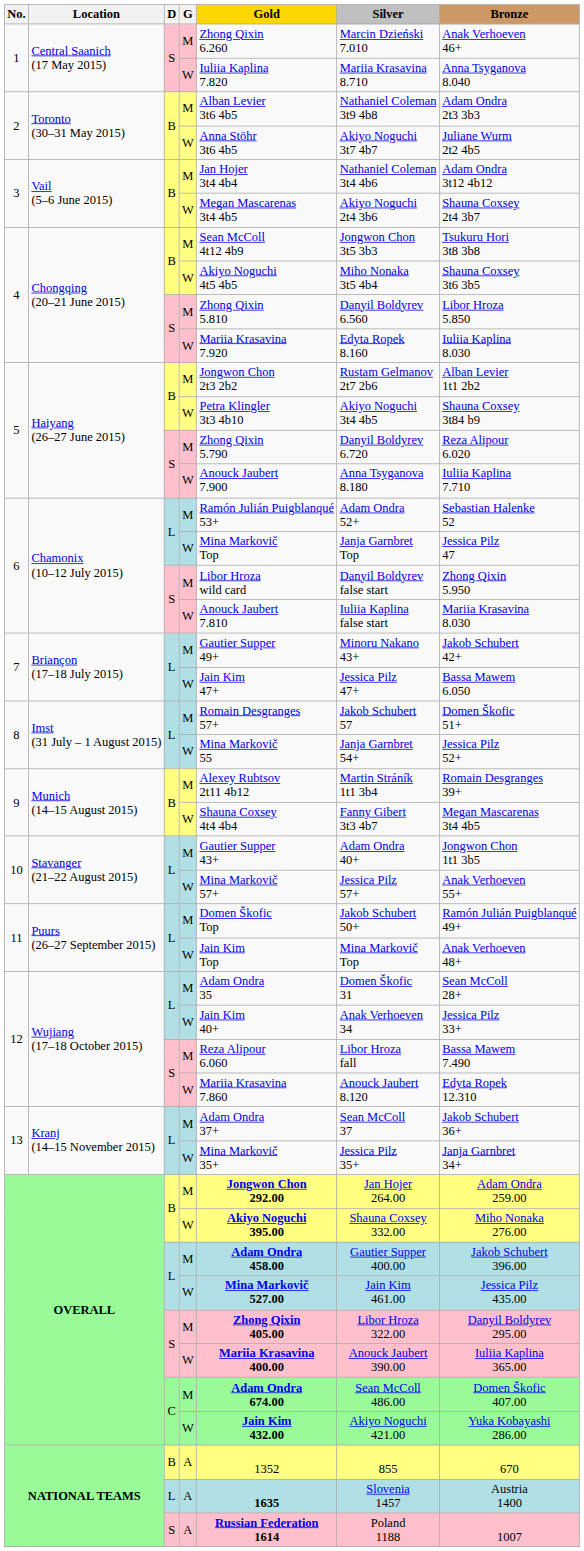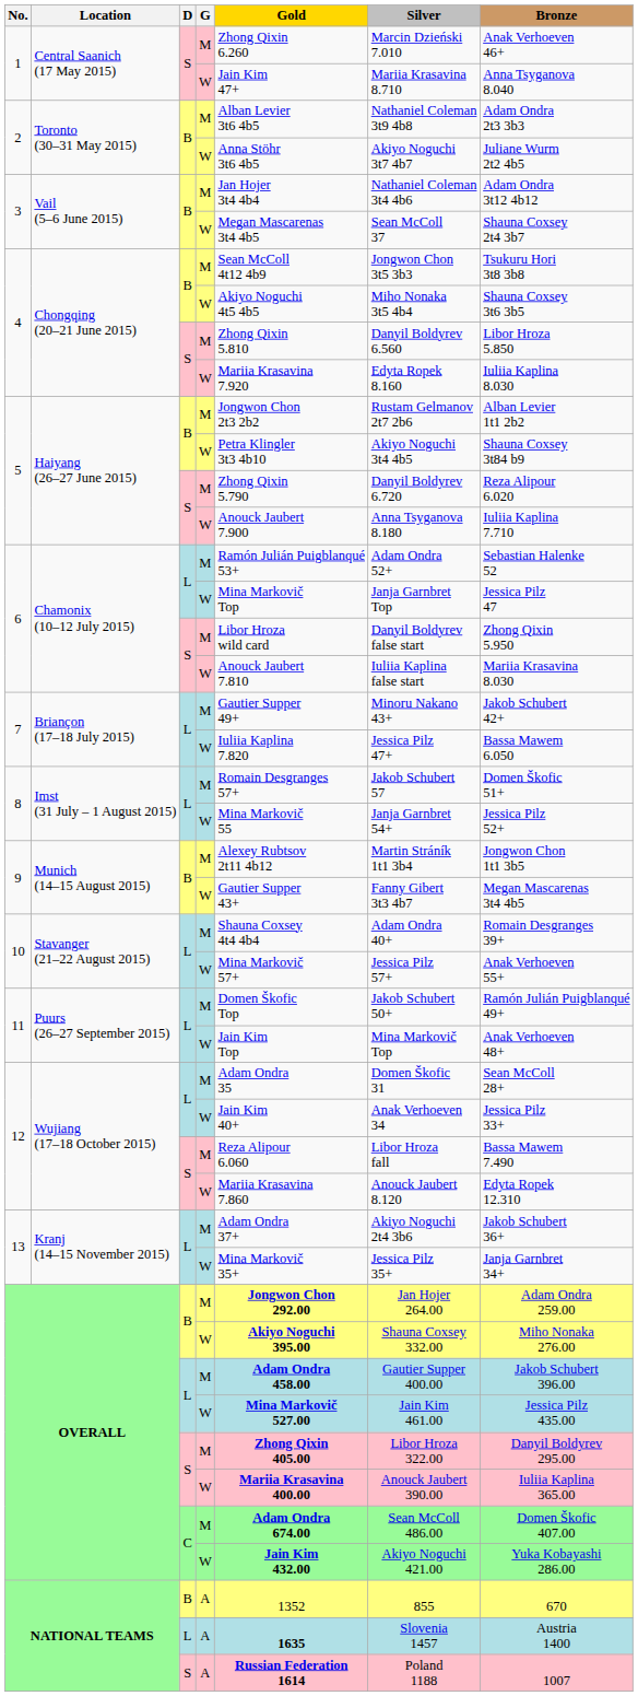1 / W | Gold: Iuliia Kaplina 7.820 -> Jain Kim 47+
3 / W | Silver: Akiyo Noguchi 2t4 3b6 -> Sean McColl 37
7 / W | Gold: Jain Kim 47+ -> Iuliia Kaplina 7.820
9 / M | Bronze: Romain Desgranges 39+ -> Jongwon Chon 1t1 3b5
9 / W | Gold: Shauna Coxsey 4t4 4b4 -> Gautier Supper 43+
10 / M | Gold: Gautier Supper 43+ -> Shauna Coxsey 4t4 4b4
10 / M | Bronze: Jongwon Chon 1t1 3b5 -> Romain Desgranges 39+
13 / M | Silver: Sean McColl 37 -> Akiyo Noguchi 2t4 3b6
